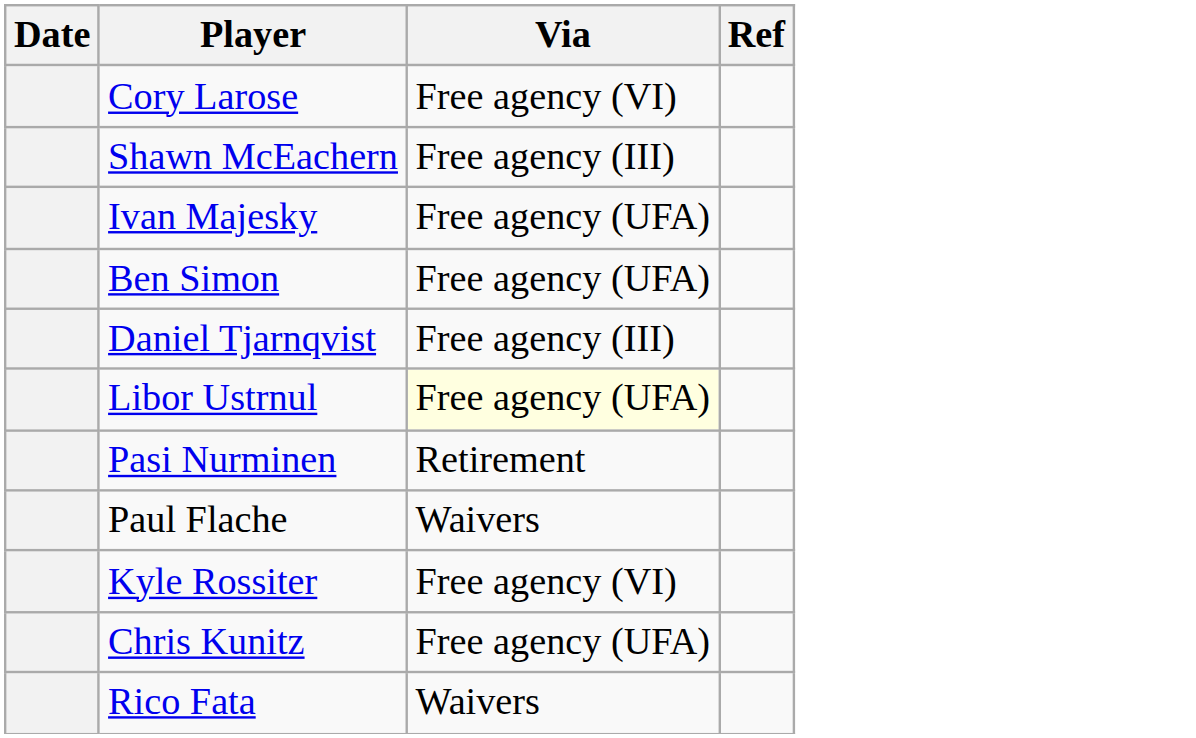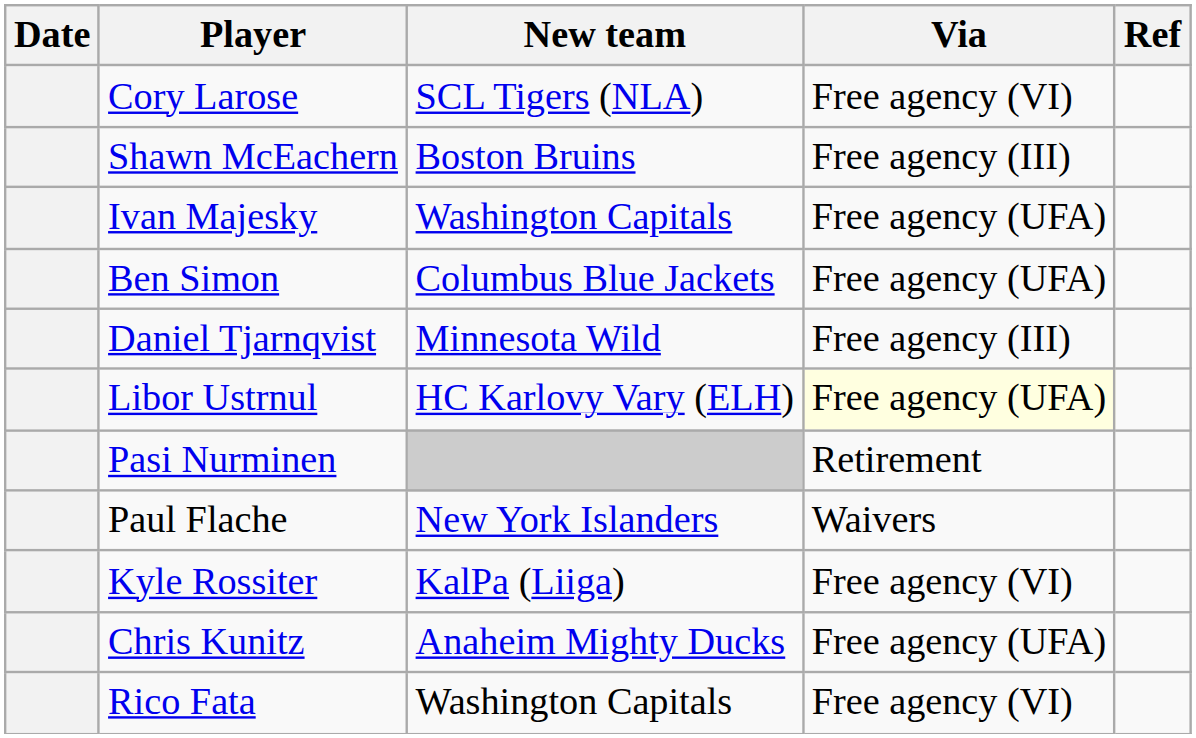+ column: New team | SCL Tigers (NLA) | Boston Bruins | Washington Capitals | Columbus Blue Jackets | Minnesota Wild | HC Karlovy Vary (ELH) | New York Islanders | KalPa (Liiga) | Anaheim Mighty Ducks | Washington Capitals
Rico Fata | Via: Waivers -> Free agency (VI)
